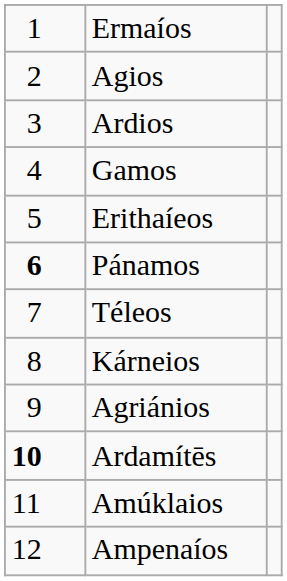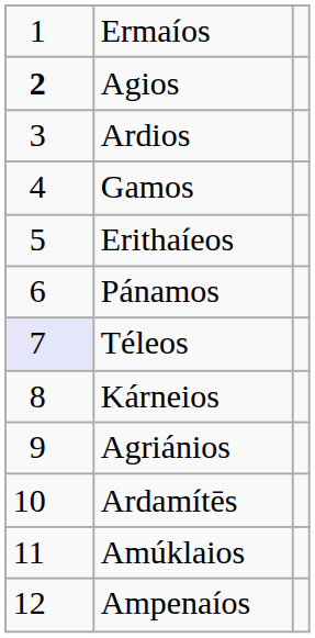Agios | column 1: normal -> bold
Pánamos | column 1: bold -> normal
Téleos | column 1: no background -> lavender background
Ardamítēs | column 1: bold -> normal
